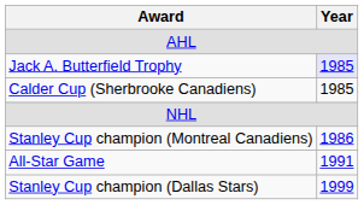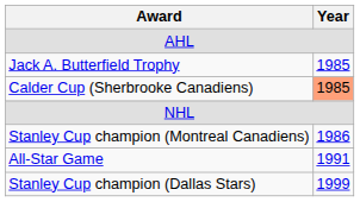Jack A. Butterfield Trophy | Year: lavender background -> no background
Calder Cup (Sherbrooke Canadiens) | Year: no background -> lightsalmon background
